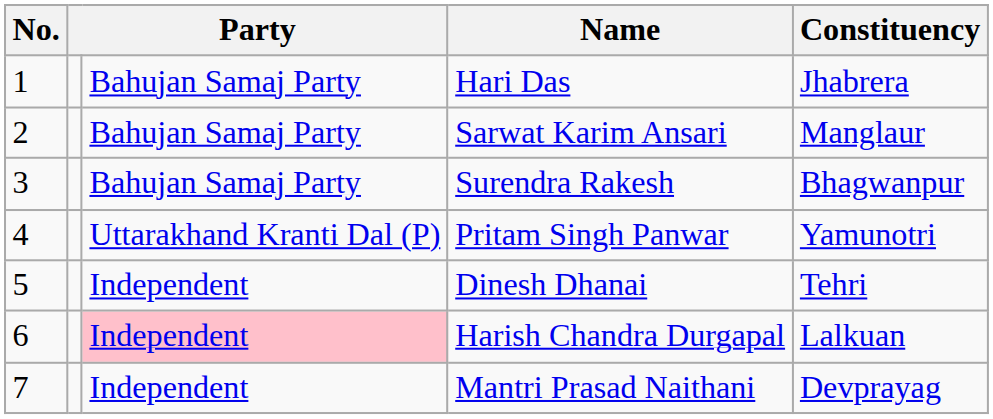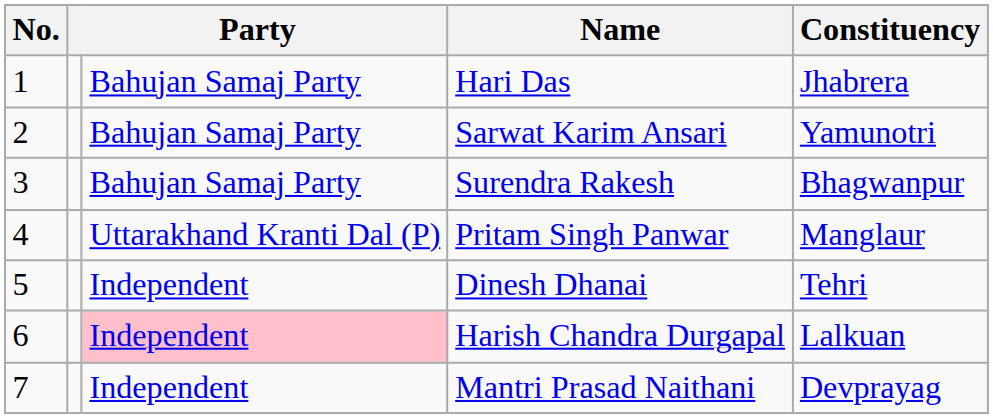Sarwat Karim Ansari | Constituency: Manglaur -> Yamunotri
Pritam Singh Panwar | Constituency: Yamunotri -> Manglaur
